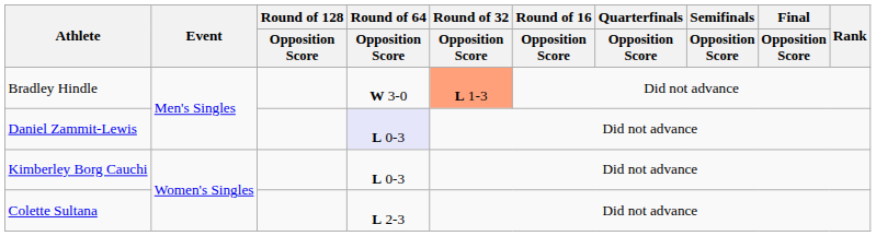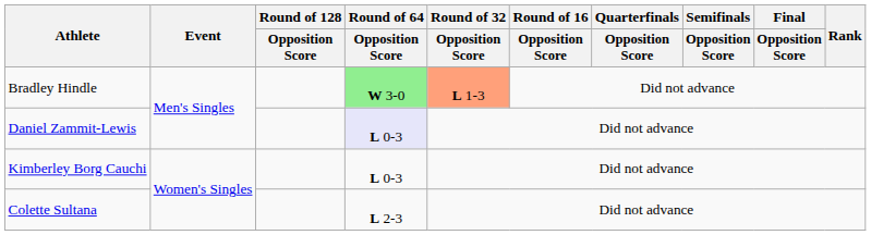Bradley Hindle | Round of 64 / Opposition Score: no background -> lightgreen background
